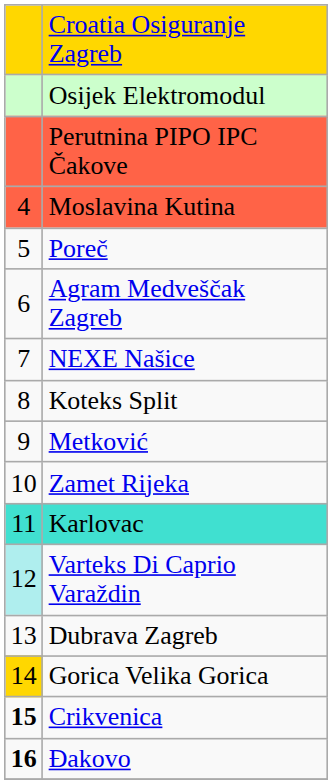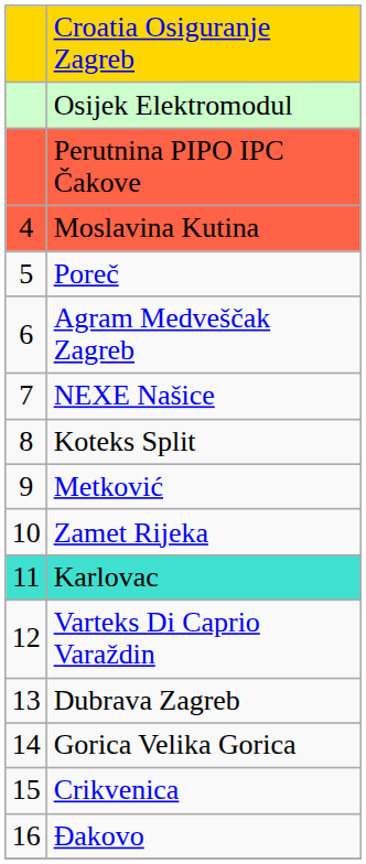Varteks Di Caprio Varaždin | column 1: paleturquoise background -> no background
Gorica Velika Gorica | column 1: gold background -> no background
Crikvenica | column 1: bold -> normal
Đakovo | column 1: bold -> normal
